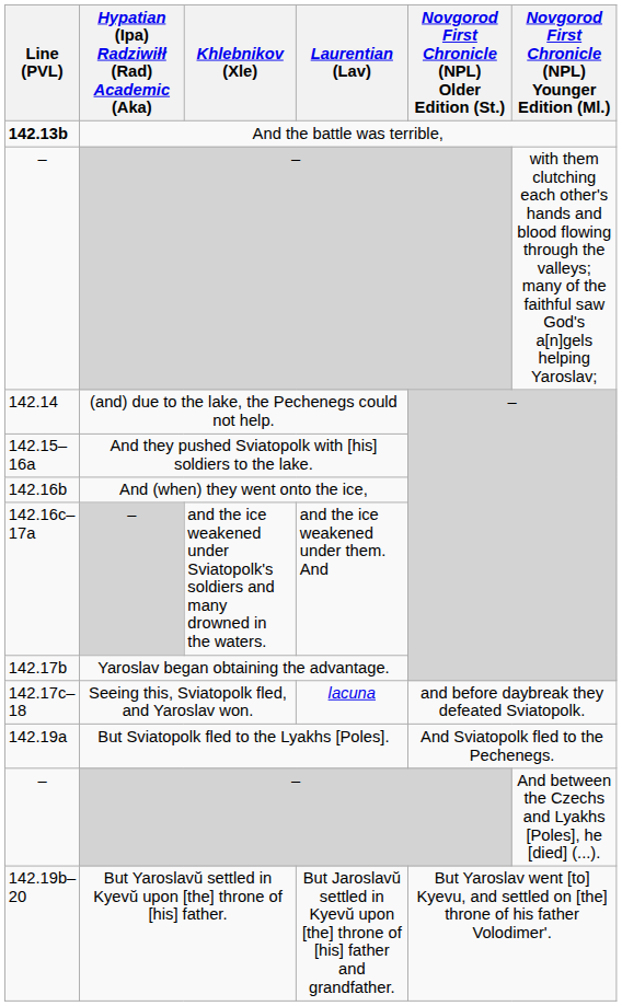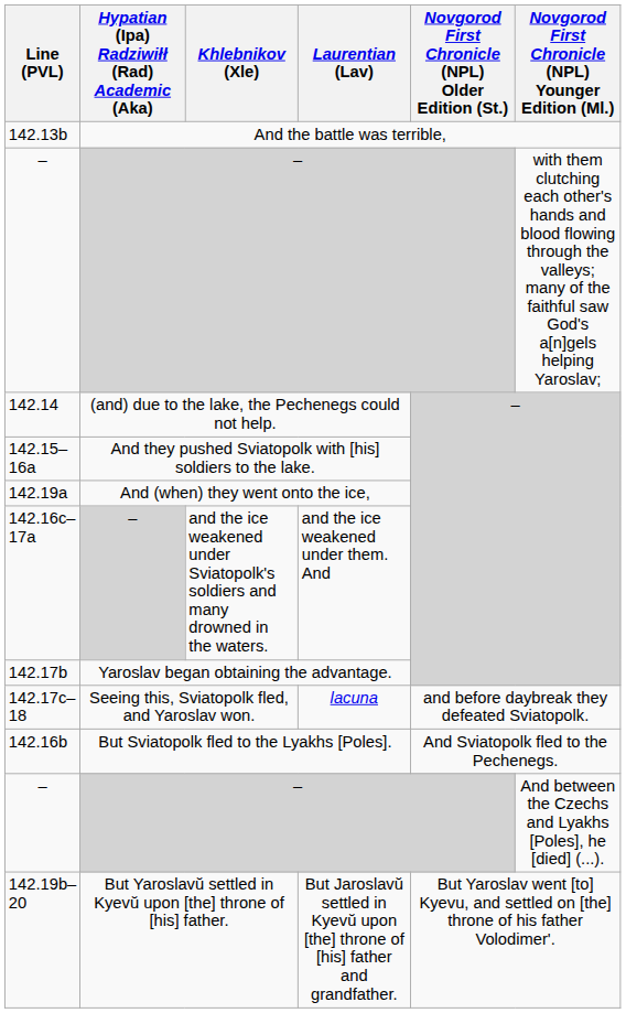And the battle was terrible, | Line (PVL): bold -> normal
And (when) they went onto the ice, | Line (PVL): 142.16b -> 142.19a
But Sviatopolk fled to the Lyakhs [Poles]. | Line (PVL): 142.19a -> 142.16b
